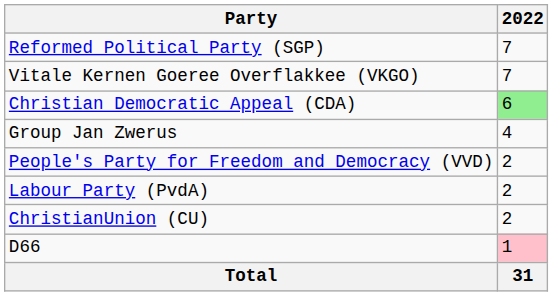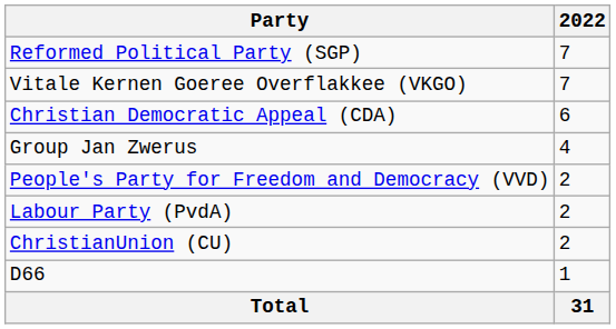Christian Democratic Appeal (CDA) | 2022: lightgreen background -> no background
D66 | 2022: pink background -> no background
